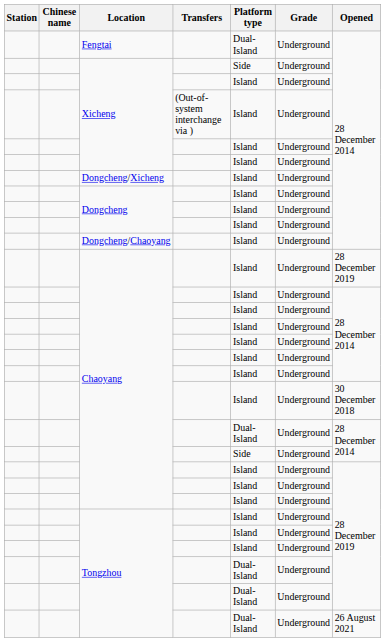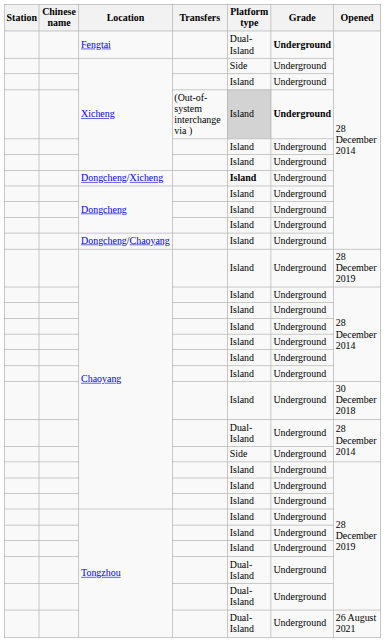Fengtai | Grade: normal -> bold
Xicheng / (Out-of-system interchange via ) | Platform type: no background -> lightgrey background
Xicheng / (Out-of-system interchange via ) | Grade: normal -> bold
Dongcheng/Xicheng | Platform type: normal -> bold
